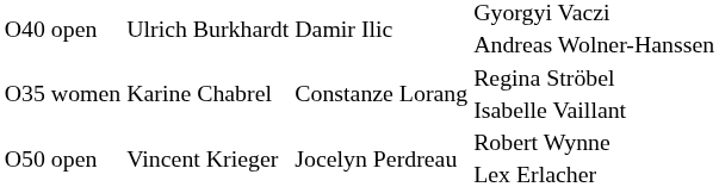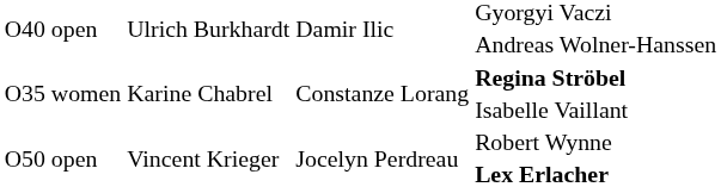Regina Ströbel | column 4: normal -> bold
Lex Erlacher | column 4: normal -> bold
